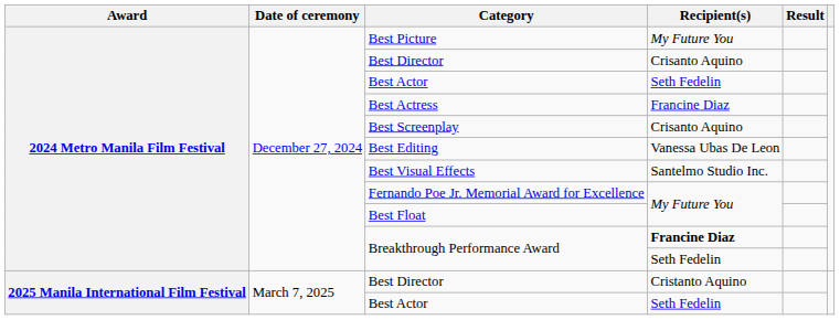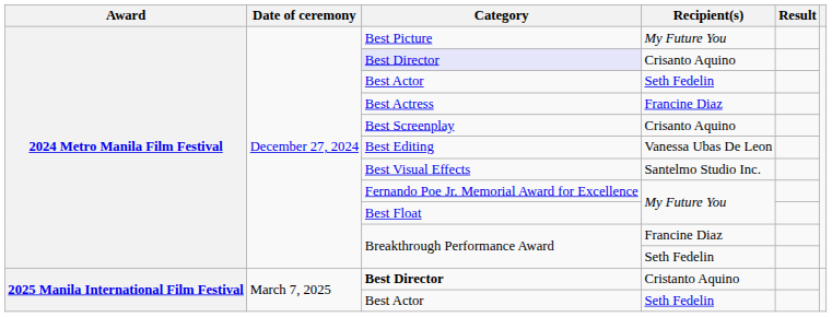Best Director / Crisanto Aquino | Category: no background -> lavender background
Breakthrough Performance Award / Francine Diaz | Recipient(s): bold -> normal
Best Director / Cristanto Aquino | Category: normal -> bold
